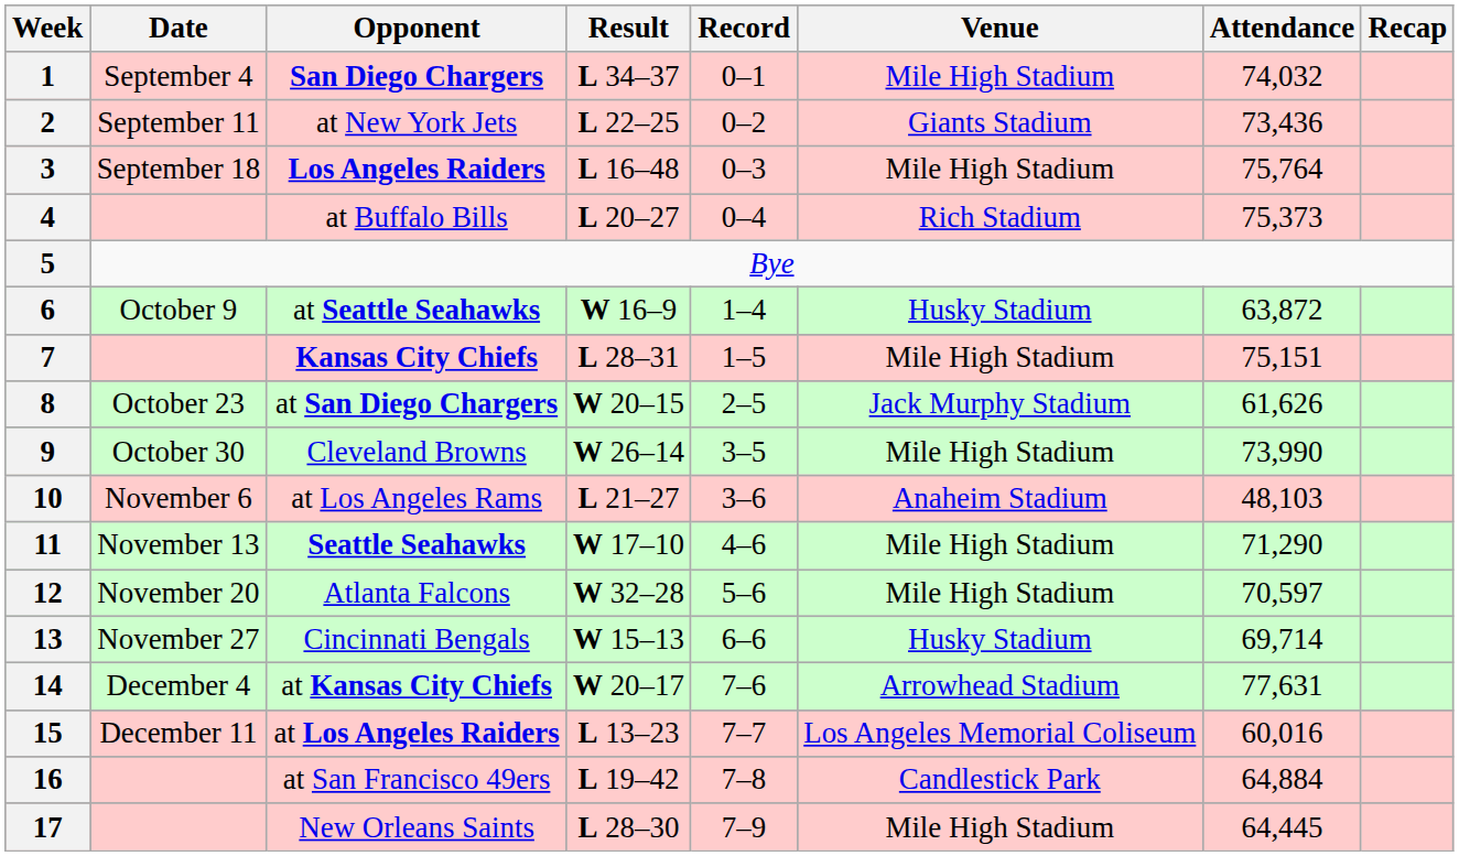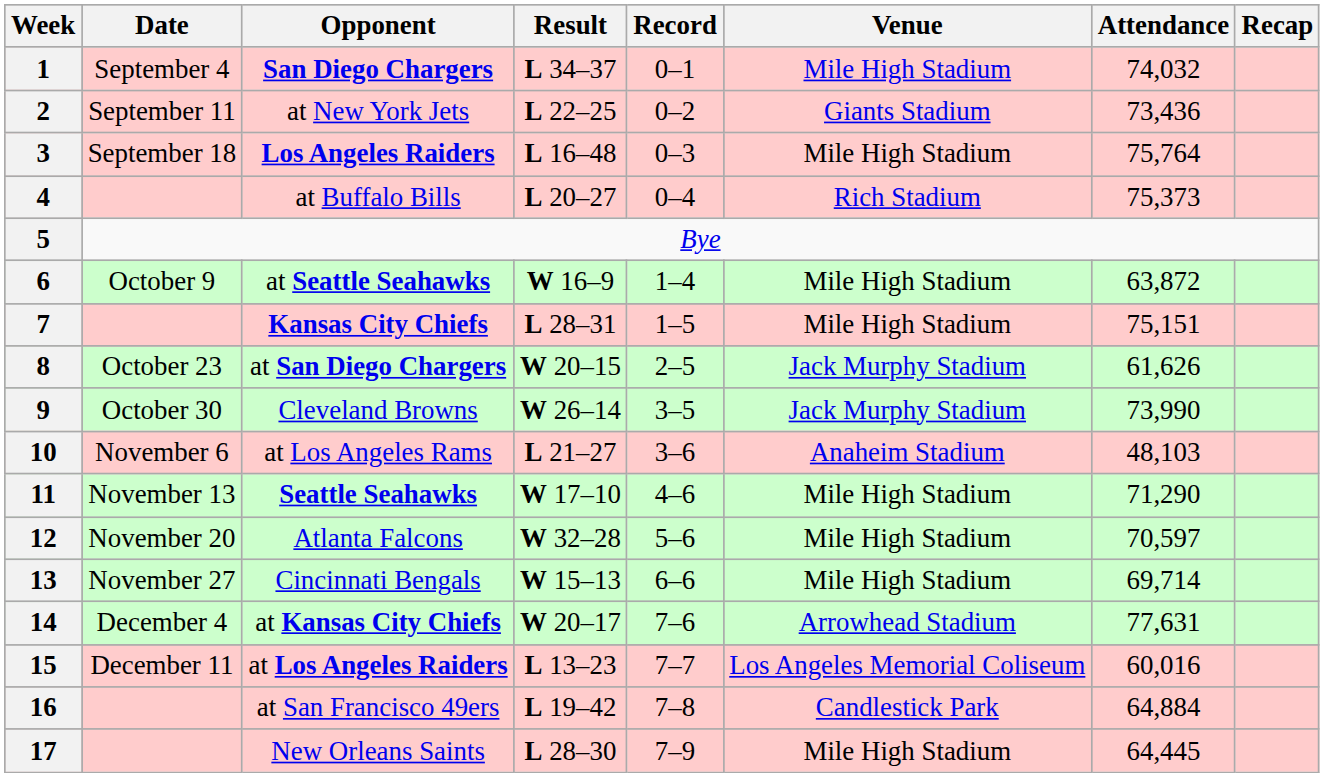6 | Venue: Husky Stadium -> Mile High Stadium
9 | Venue: Mile High Stadium -> Jack Murphy Stadium
13 | Venue: Husky Stadium -> Mile High Stadium
